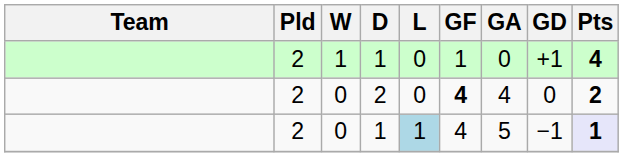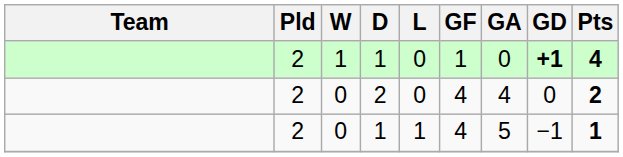row 2 | GD: normal -> bold
row 3 | GF: bold -> normal
row 4 | L: lightblue background -> no background
row 4 | Pts: lavender background -> no background
